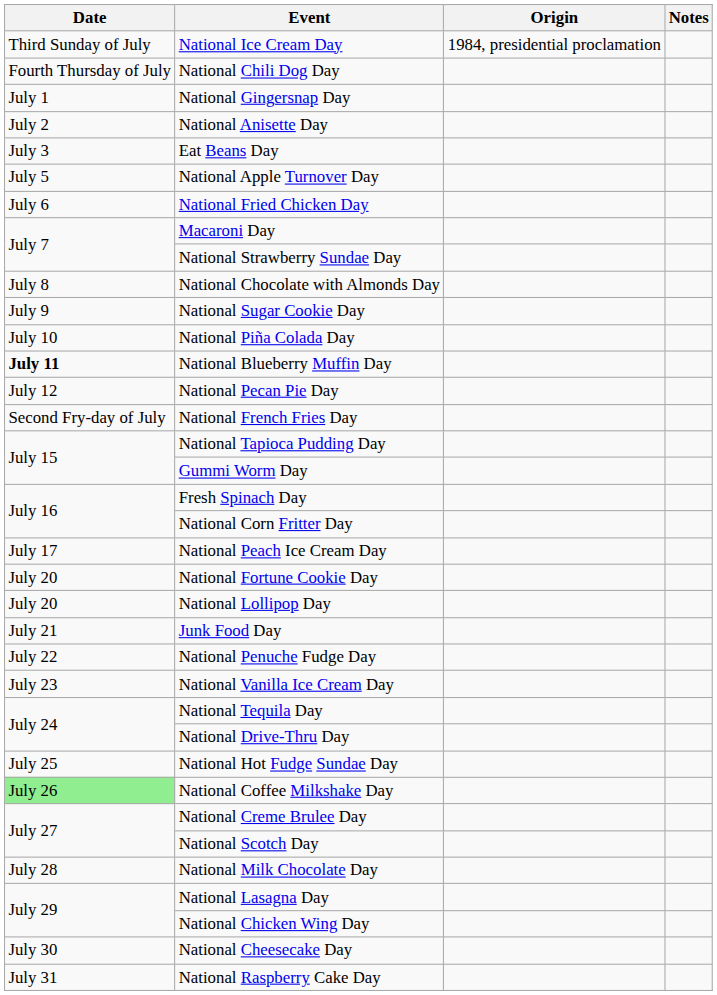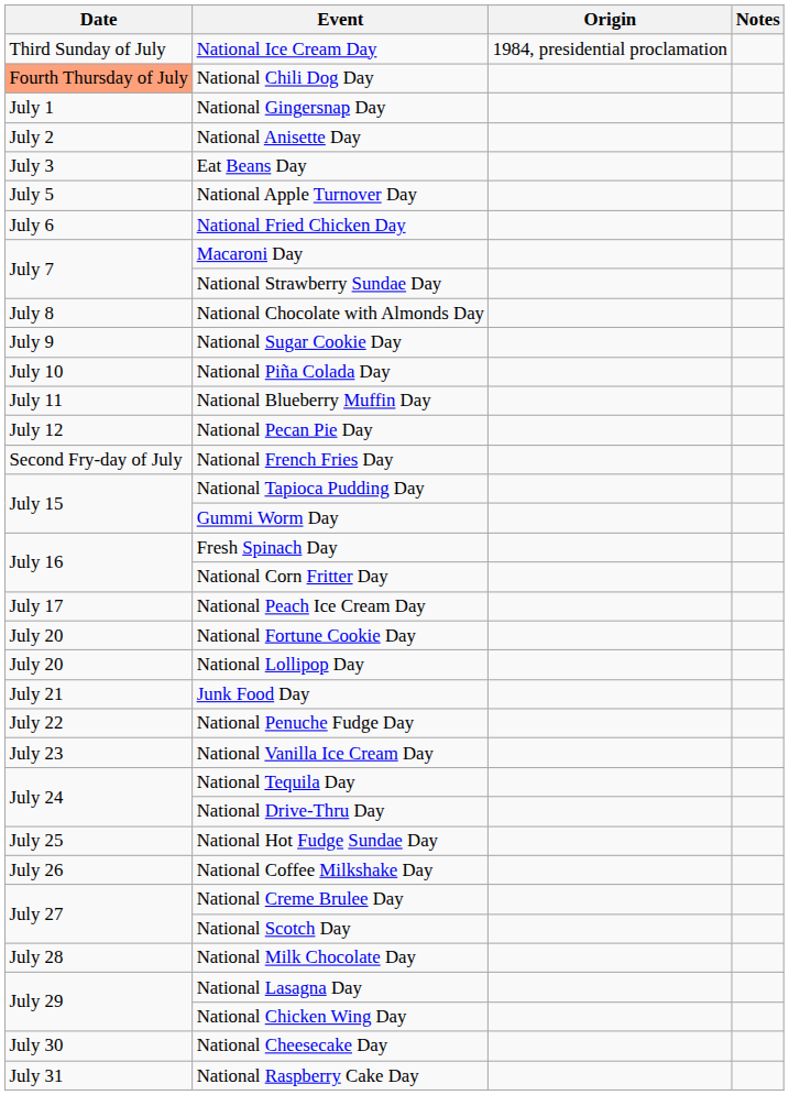National Chili Dog Day | Date: no background -> lightsalmon background
National Blueberry Muffin Day | Date: bold -> normal
National Coffee Milkshake Day | Date: lightgreen background -> no background
